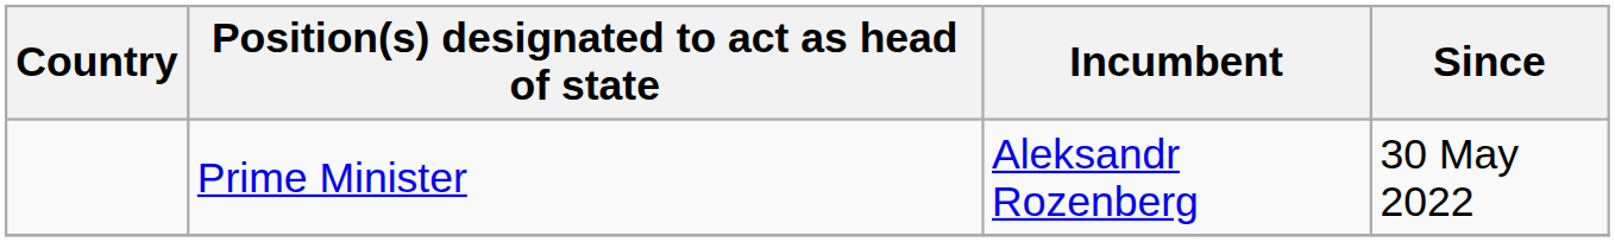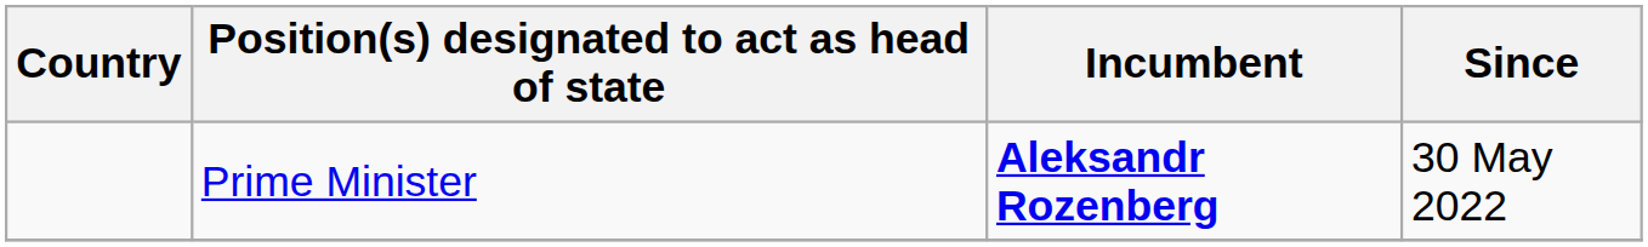Prime Minister | Incumbent: normal -> bold
